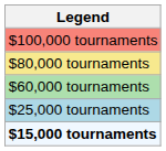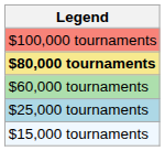row 3 | column 1: normal -> bold
row 6 | column 1: bold -> normal
